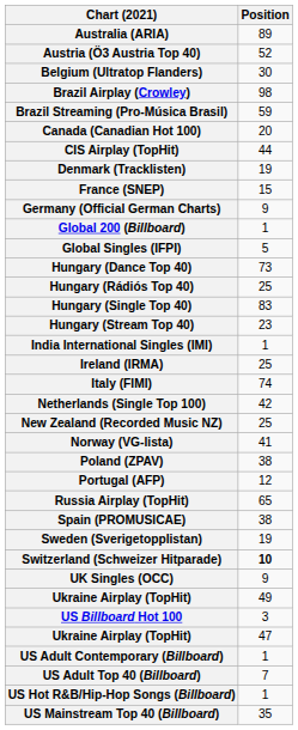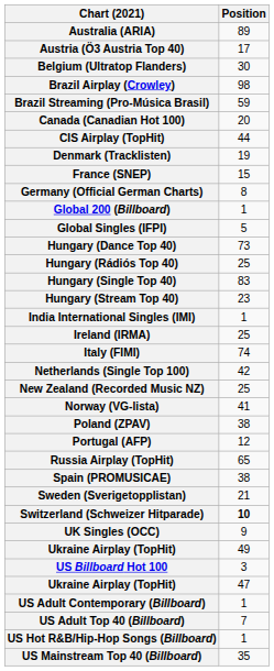row 3 | Position: 52 -> 17
row 11 | Position: 9 -> 8
row 28 | Position: 19 -> 21
